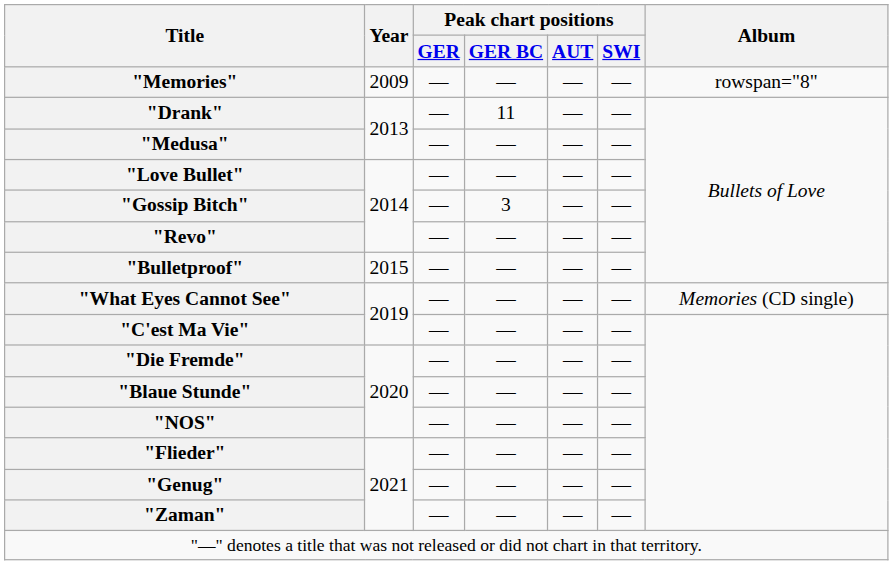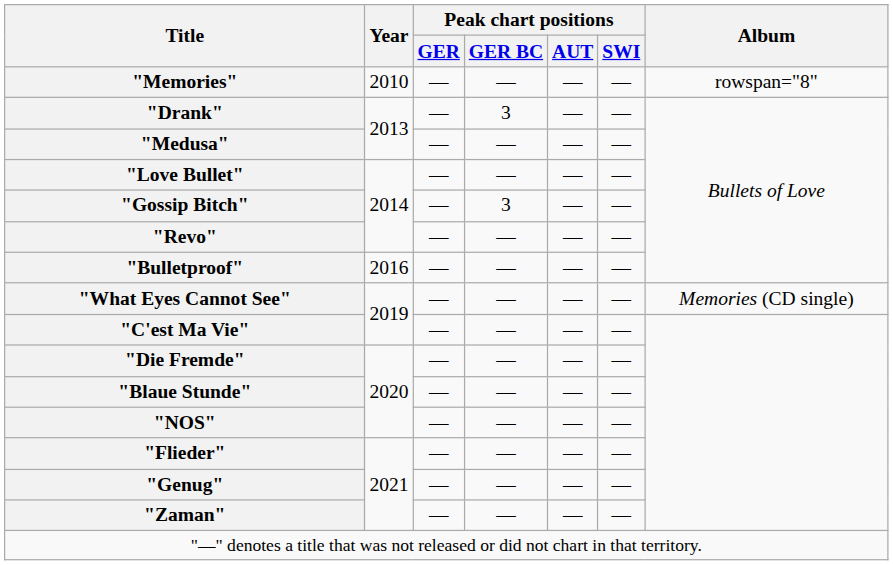"Memories" | Year: 2009 -> 2010
"Drank" | Peak chart positions / GER BC: 11 -> 3
"Bulletproof" | Year: 2015 -> 2016
